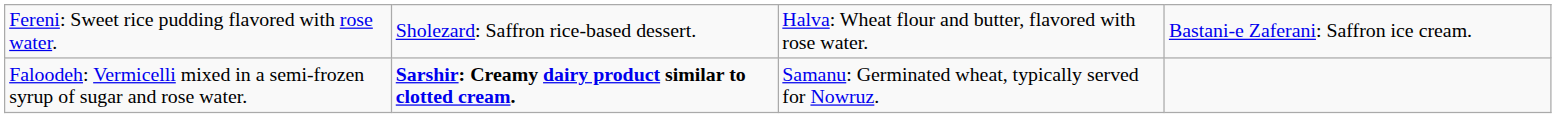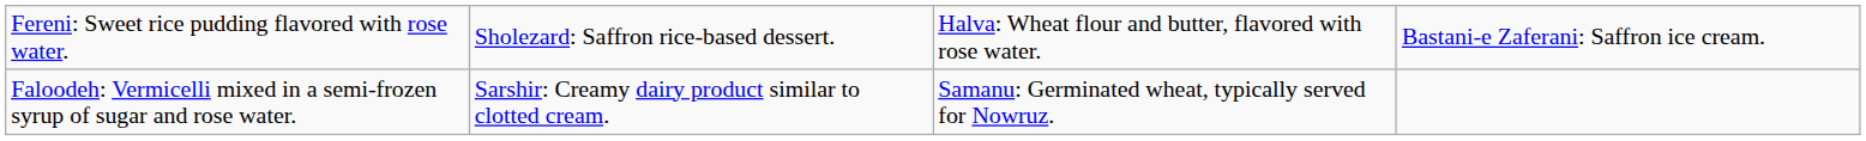row 2 | column 2: bold -> normal
